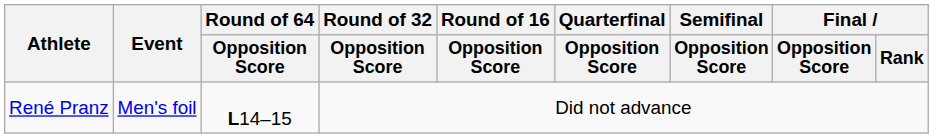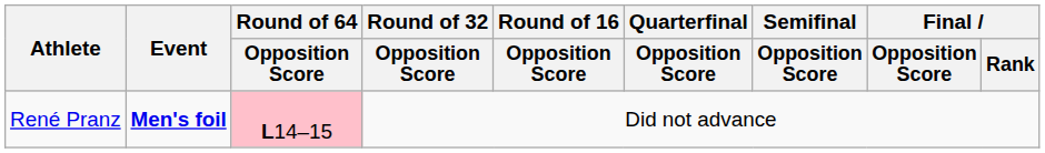René Pranz | Event: normal -> bold
René Pranz | Round of 64 / Opposition Score: no background -> pink background
